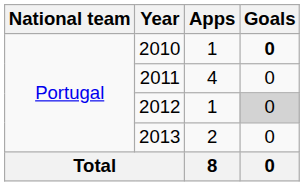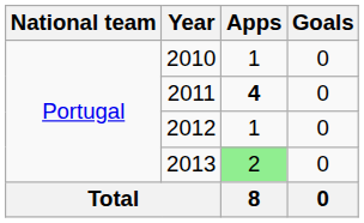2010 | Goals: bold -> normal
2011 | Apps: normal -> bold
2012 | Goals: lightgrey background -> no background
2013 | Apps: no background -> lightgreen background
